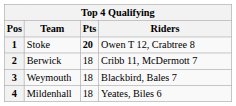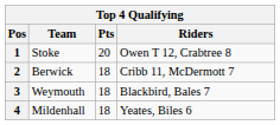1 | Pts: bold -> normal
